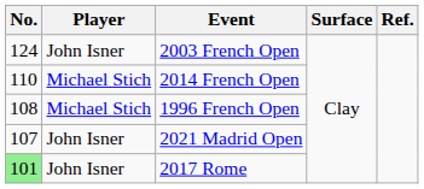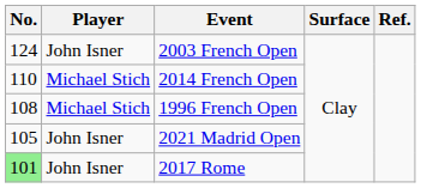2021 Madrid Open | No.: 107 -> 105
